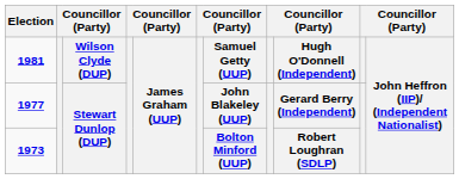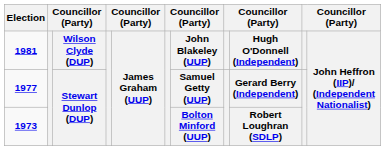1981 | column 7: Samuel Getty (UUP) -> John Blakeley (UUP)
1977 | column 7: John Blakeley (UUP) -> Samuel Getty (UUP)
